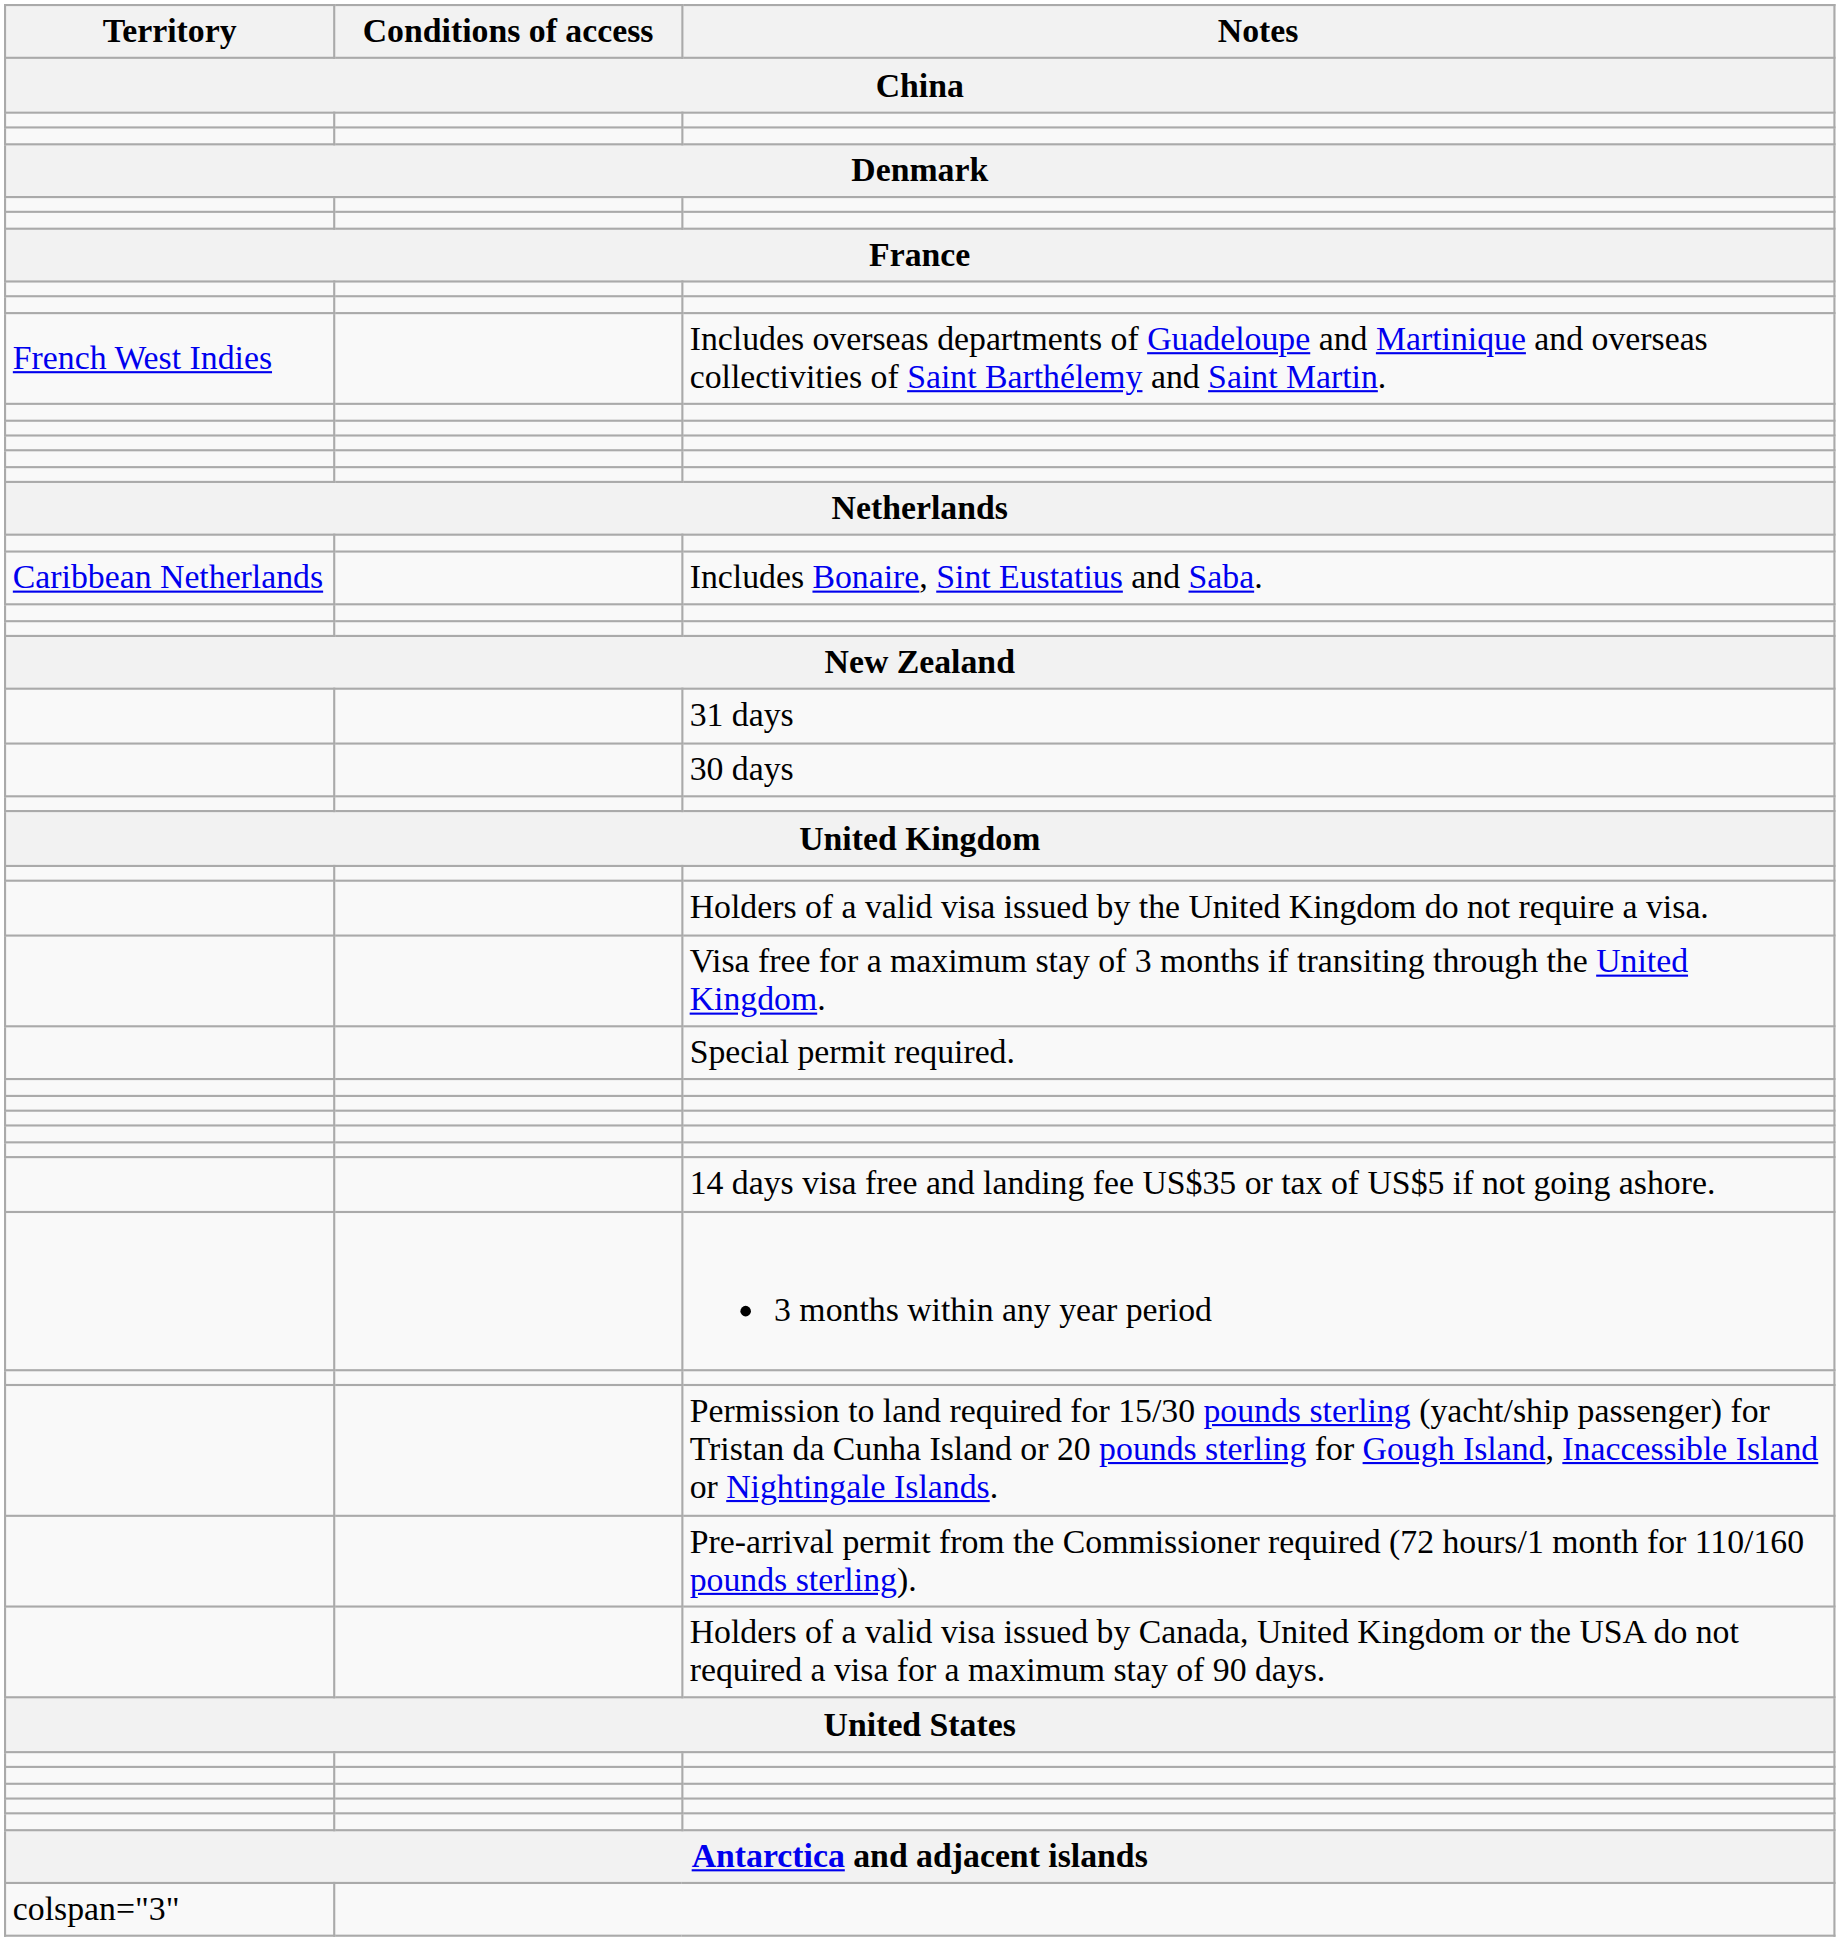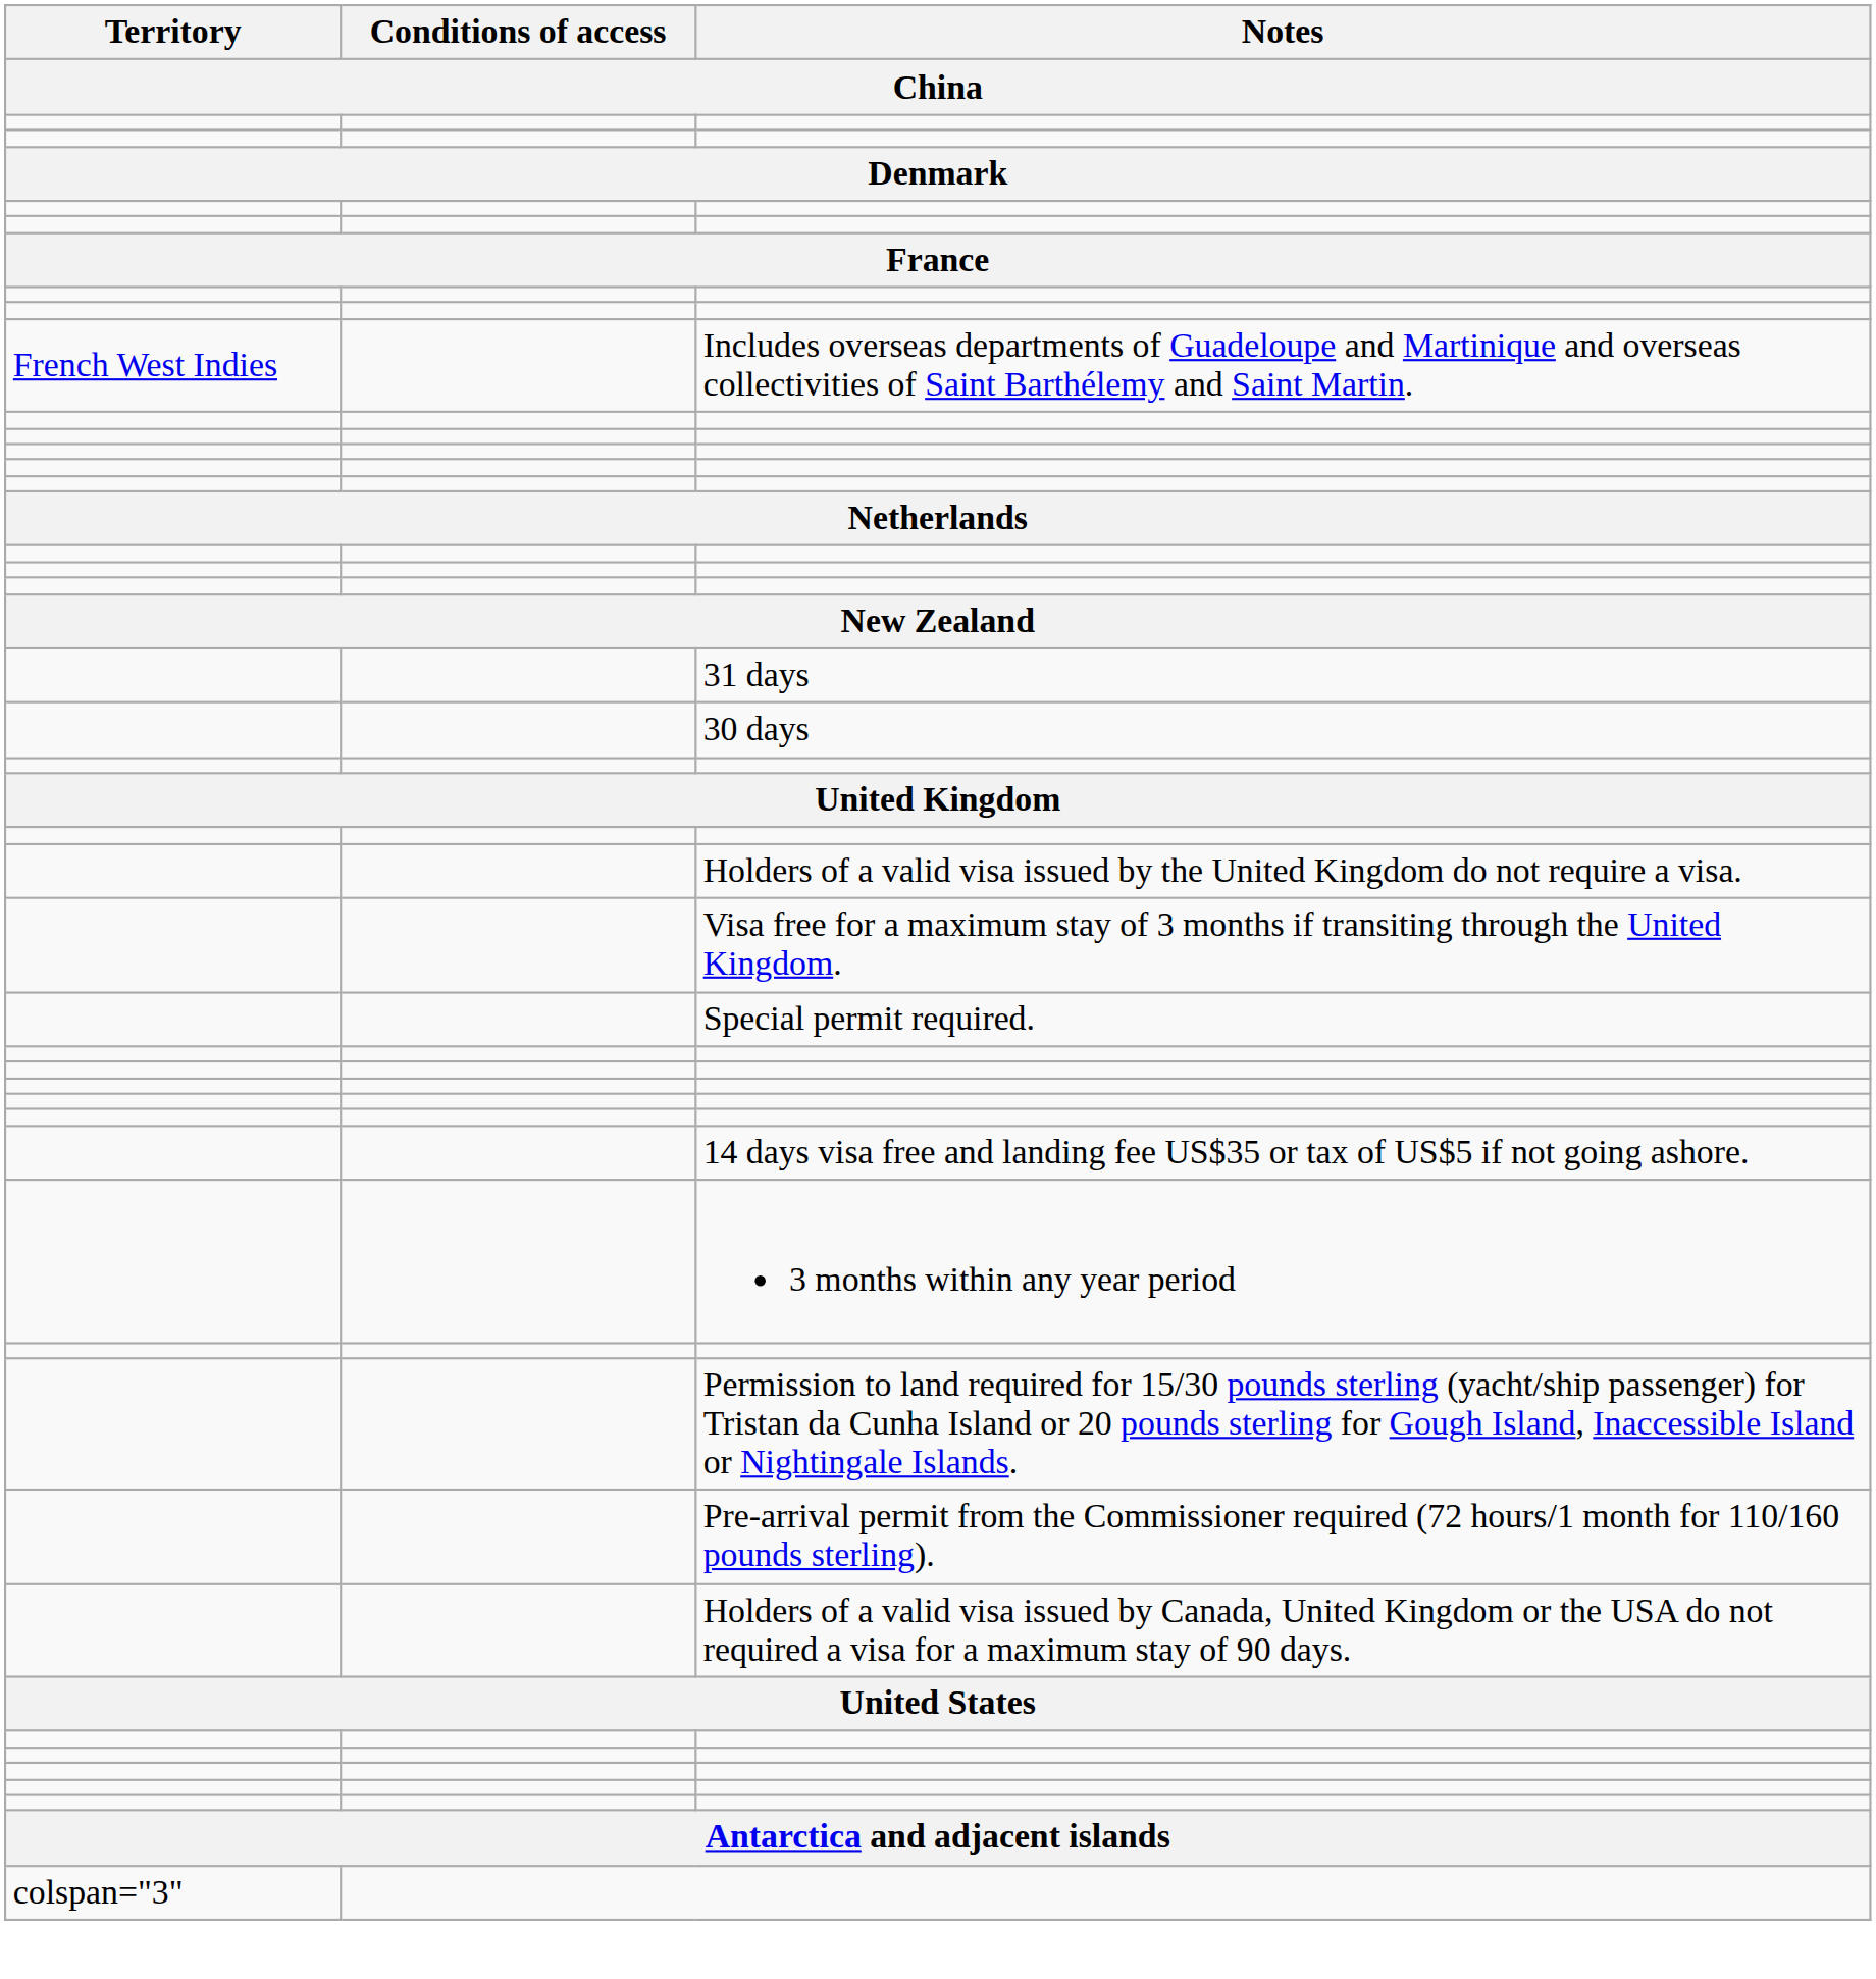- row: Caribbean Netherlands | Includes Bonaire, Sint Eustatius and Saba.
